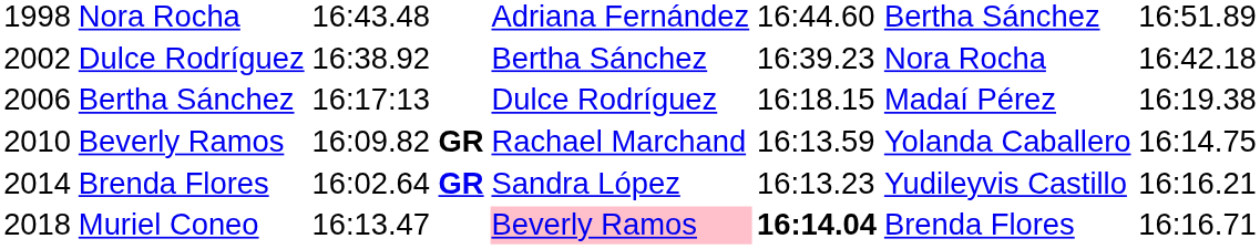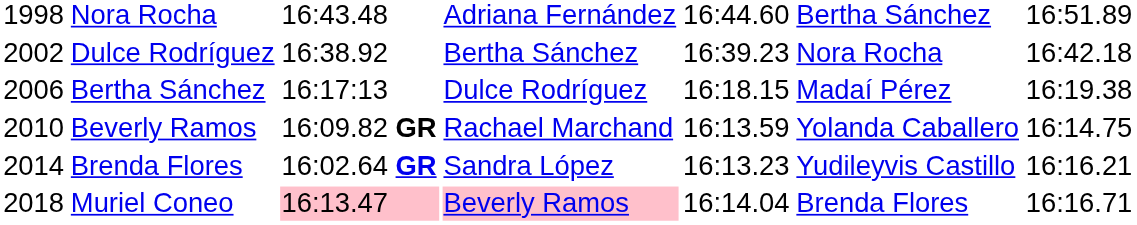Muriel Coneo | column 3: no background -> pink background
Muriel Coneo | column 5: bold -> normal
